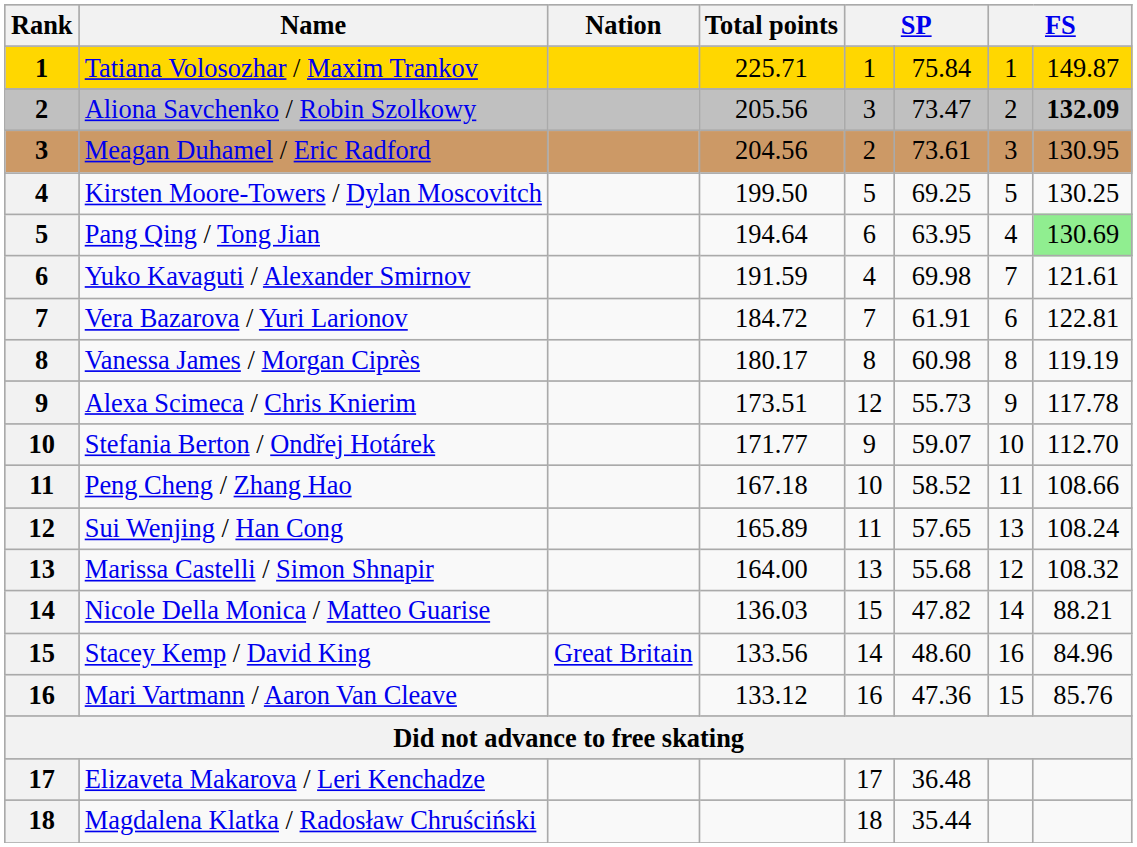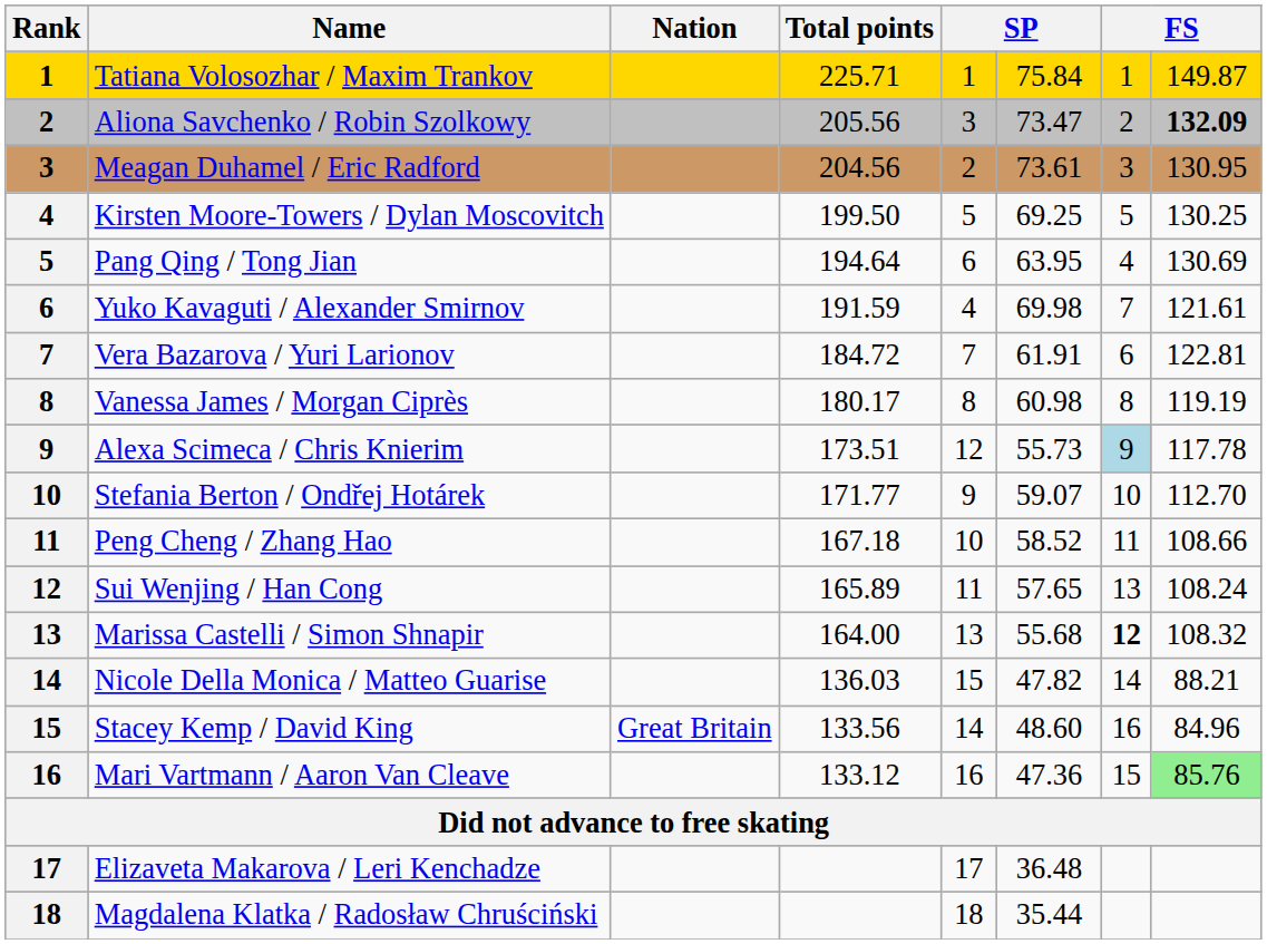Pang Qing / Tong Jian | column 8: lightgreen background -> no background
Alexa Scimeca / Chris Knierim | column 7: no background -> lightblue background
Marissa Castelli / Simon Shnapir | column 7: normal -> bold
Mari Vartmann / Aaron Van Cleave | column 8: no background -> lightgreen background
